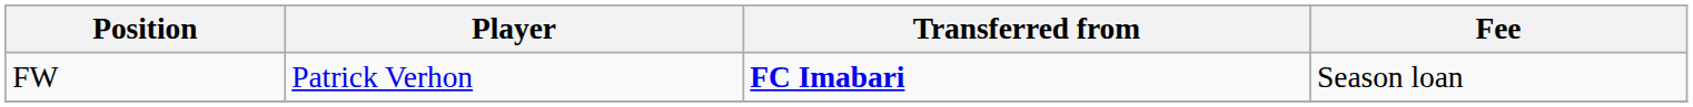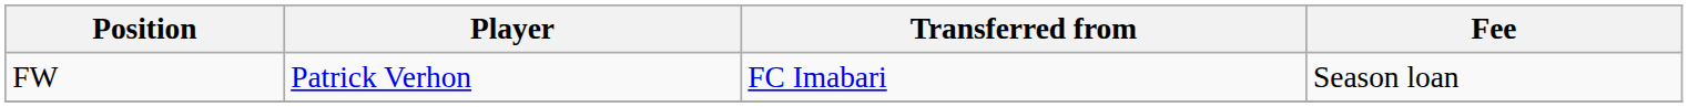FW | Transferred from: bold -> normal
